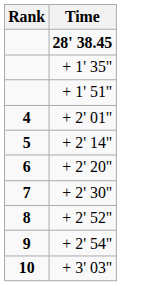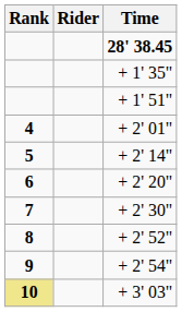+ column: Rider
+ 3' 03" | Rank: no background -> khaki background
